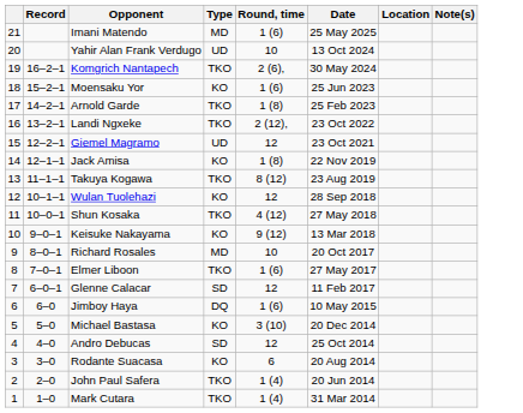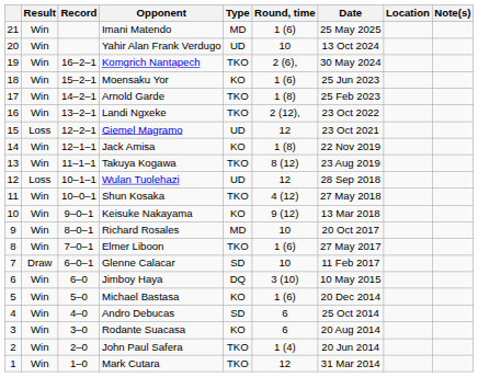+ column: Result | Win | Win | Win | Win | Win | Win | Loss | Win | Win | Loss | Win | Win | Win | Win | Draw | Win | Win | Win | Win | Win | Win
Wulan Tuolehazi | Type: KO -> UD
Glenne Calacar | Round, time: 12 -> 10
Jimboy Haya | Round, time: 1 (6) -> 3 (10)
Michael Bastasa | Round, time: 3 (10) -> 1 (6)
Andro Debucas | Round, time: 12 -> 6
Mark Cutara | Round, time: 1 (4) -> 12
